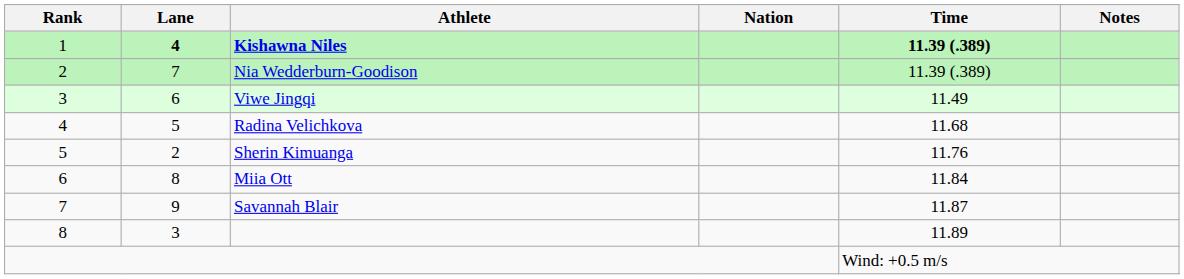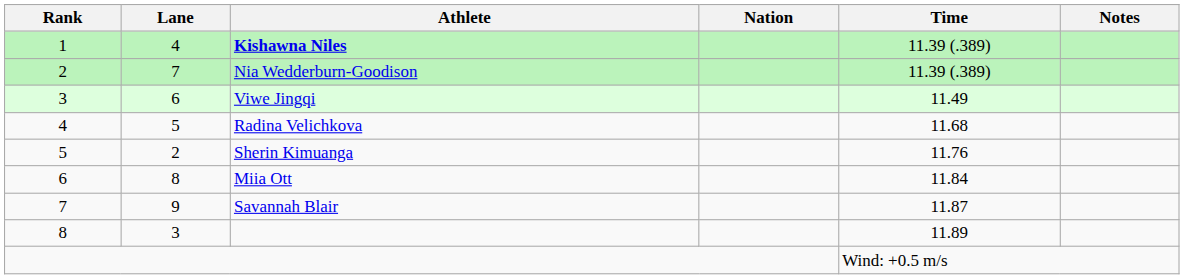1 | Lane: bold -> normal
1 | Time: bold -> normal
